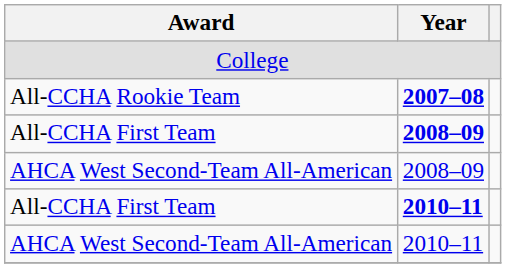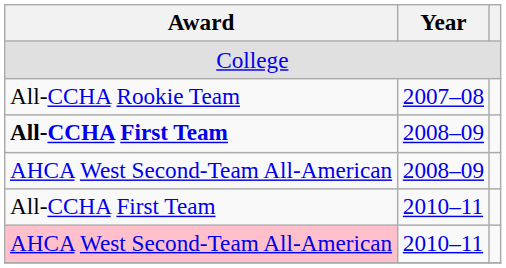All-CCHA Rookie Team | Year: bold -> normal
All-CCHA First Team / 2008–09 | Award: normal -> bold
All-CCHA First Team / 2008–09 | Year: bold -> normal
All-CCHA First Team / 2010–11 | Year: bold -> normal
AHCA West Second-Team All-American / 2010–11 | Award: no background -> pink background
